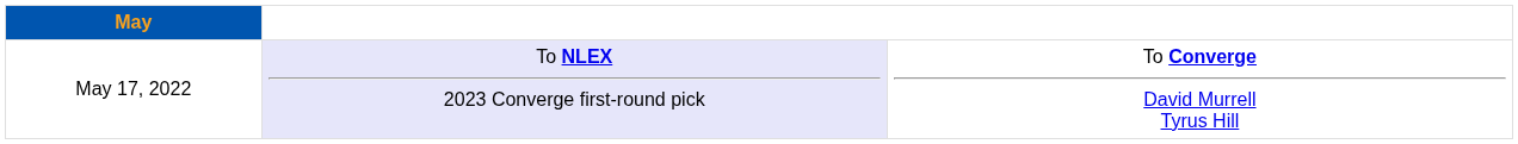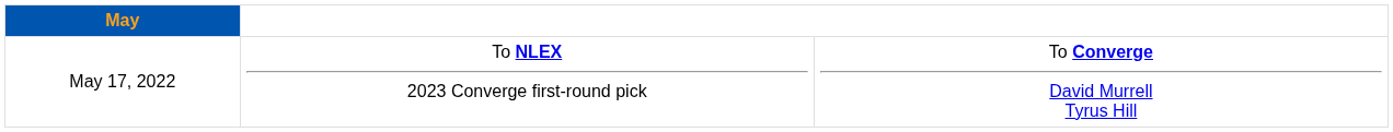May 17, 2022 | column 2: lavender background -> no background
